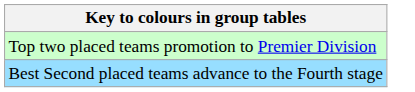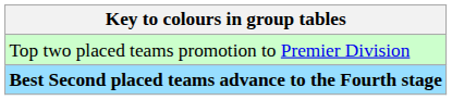row 3 | column 1: normal -> bold
